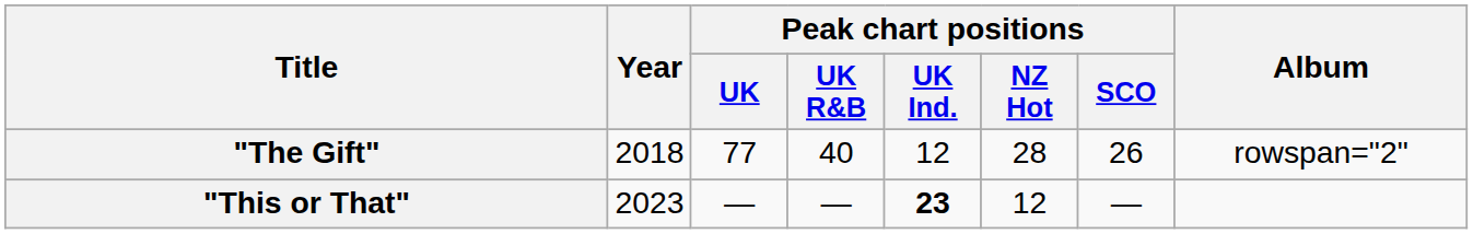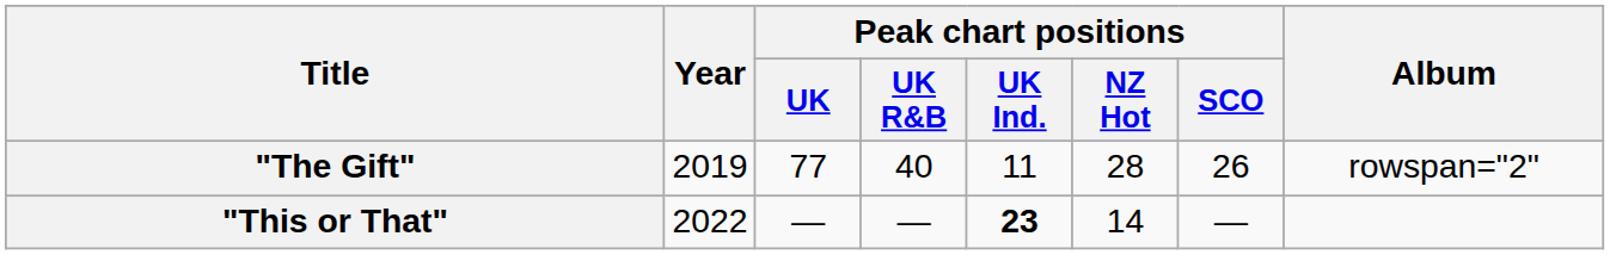"The Gift" | Year: 2018 -> 2019
"The Gift" | Peak chart positions / UK Ind.: 12 -> 11
"This or That" | Year: 2023 -> 2022
"This or That" | Peak chart positions / NZ Hot: 12 -> 14
